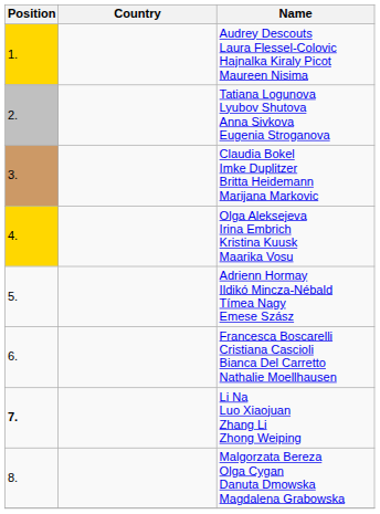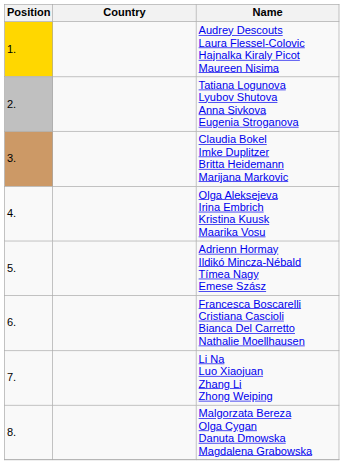Olga Aleksejeva Irina Embrich Kristina Kuusk Maarika Vosu | Position: gold background -> no background
Li Na Luo Xiaojuan Zhang Li Zhong Weiping | Position: bold -> normal
